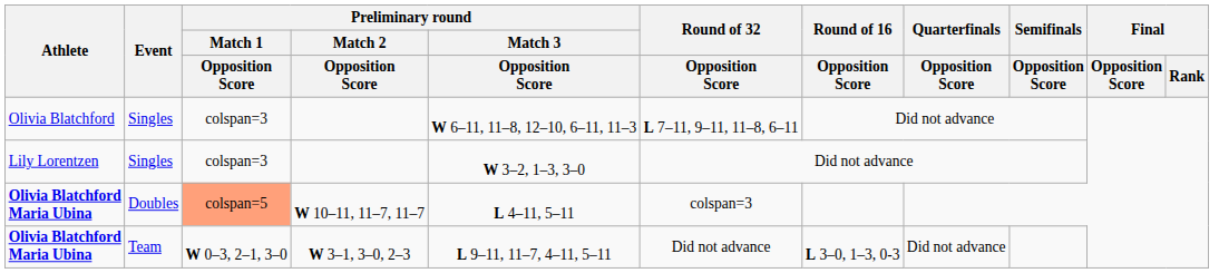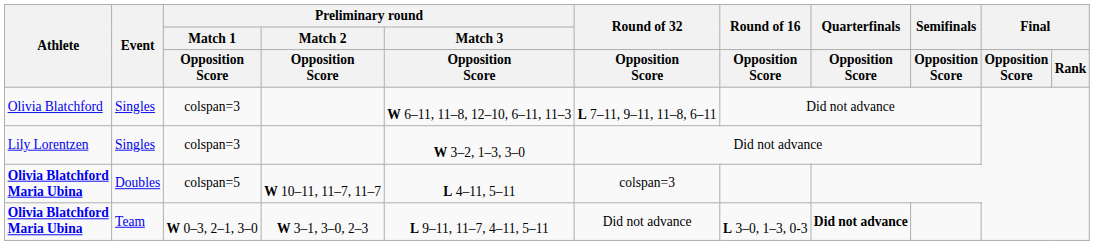Olivia Blatchford Maria Ubina / Doubles | Preliminary round / Match 1 / Opposition Score: lightsalmon background -> no background
Olivia Blatchford Maria Ubina / Team | Quarterfinals / Opposition Score: normal -> bold
